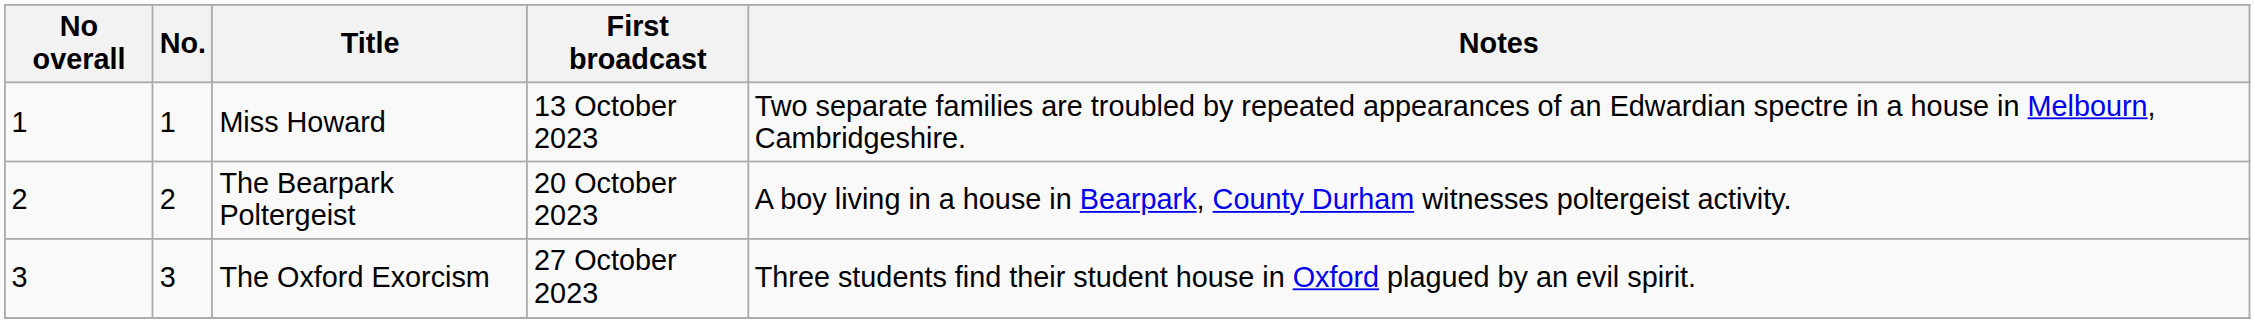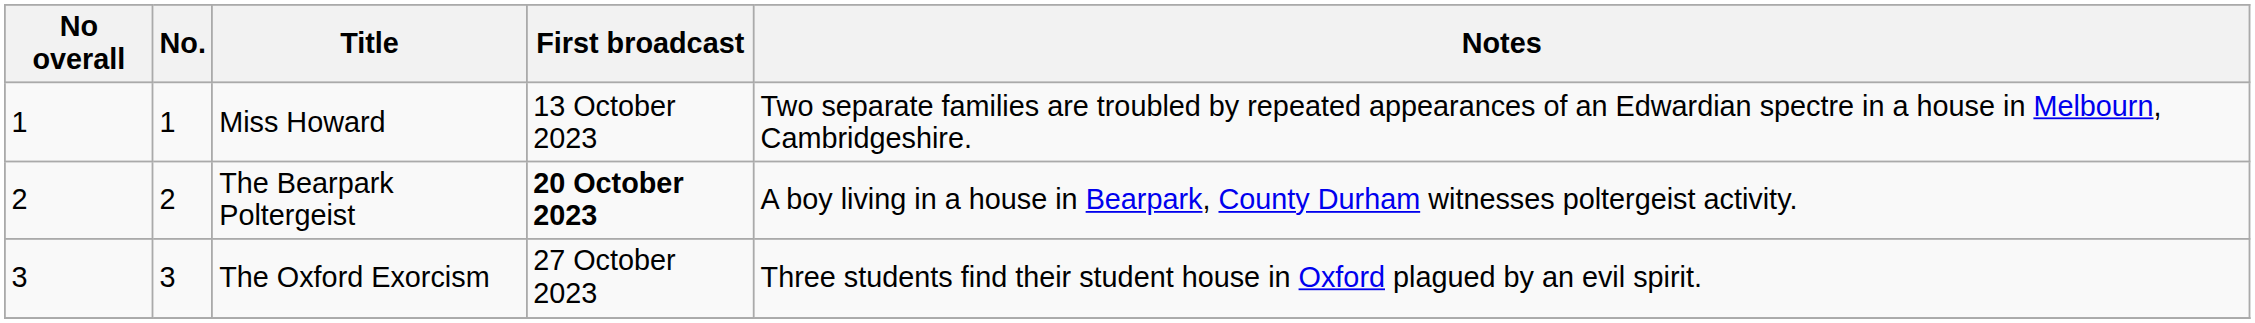The Bearpark Poltergeist | First broadcast: normal -> bold
